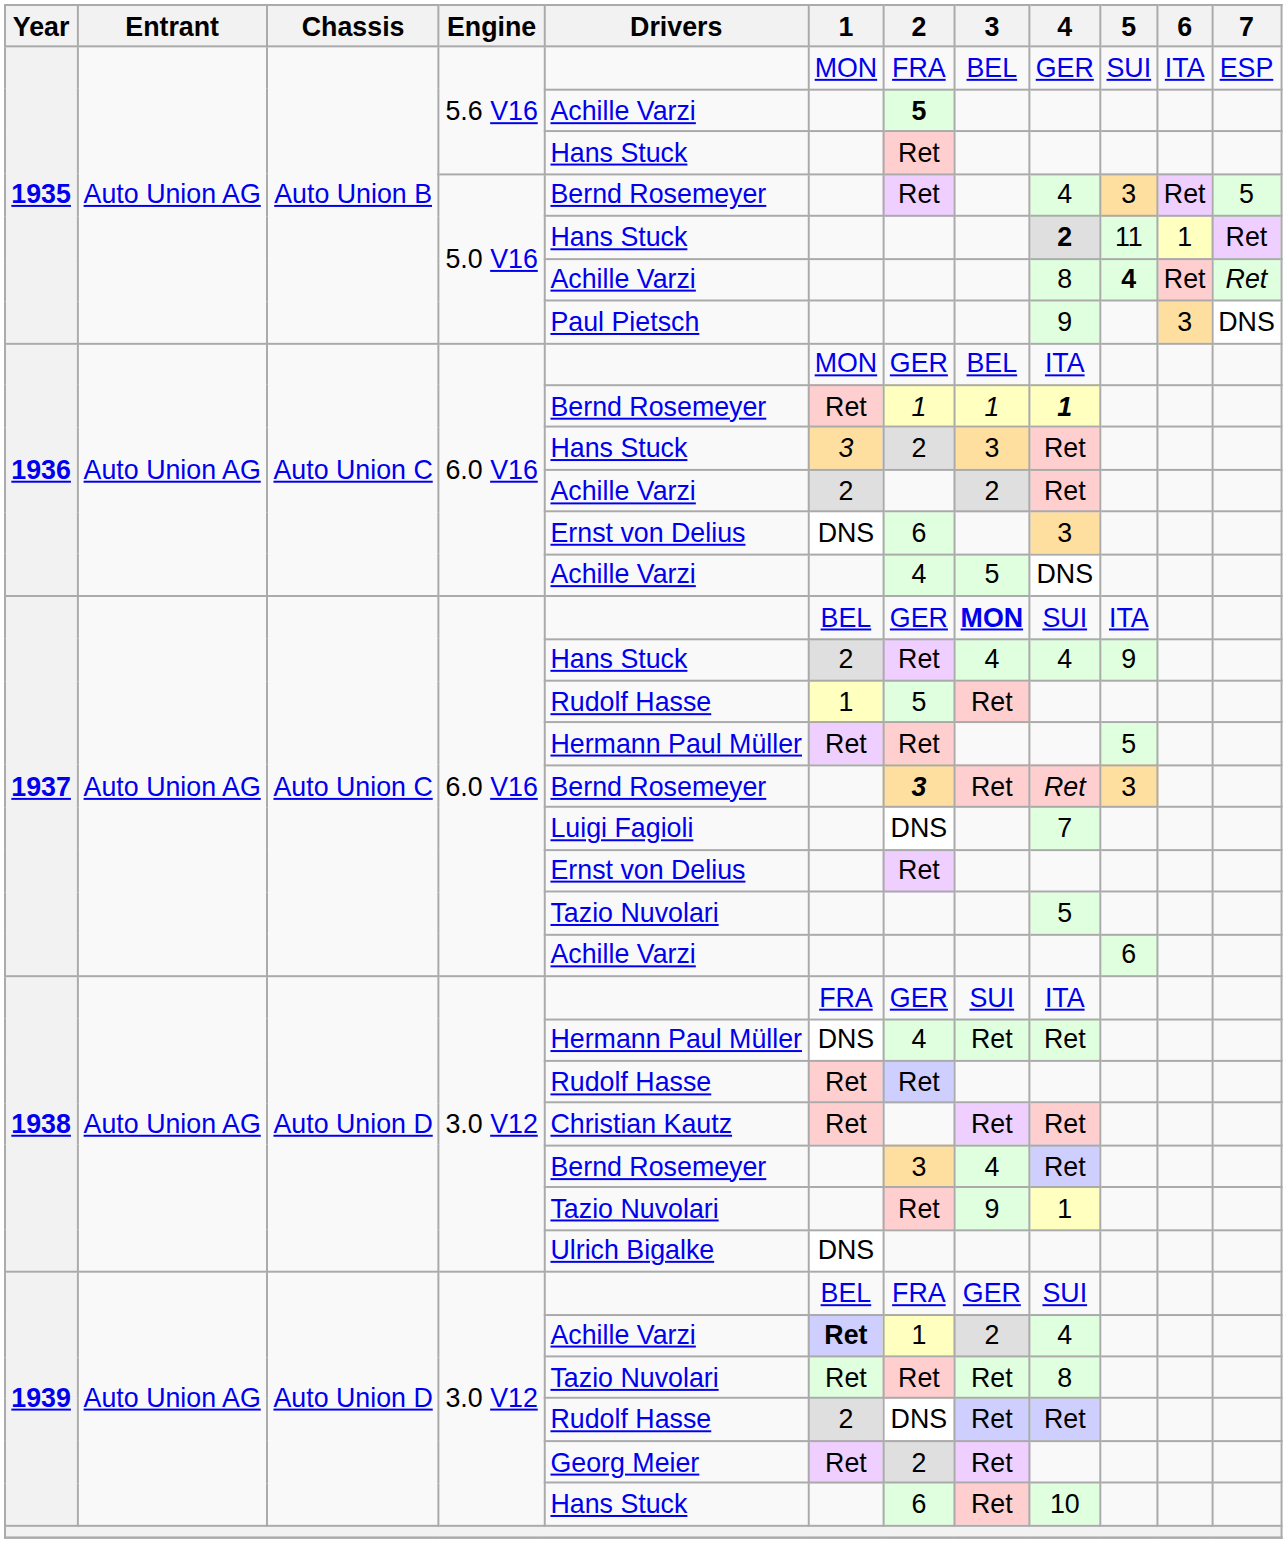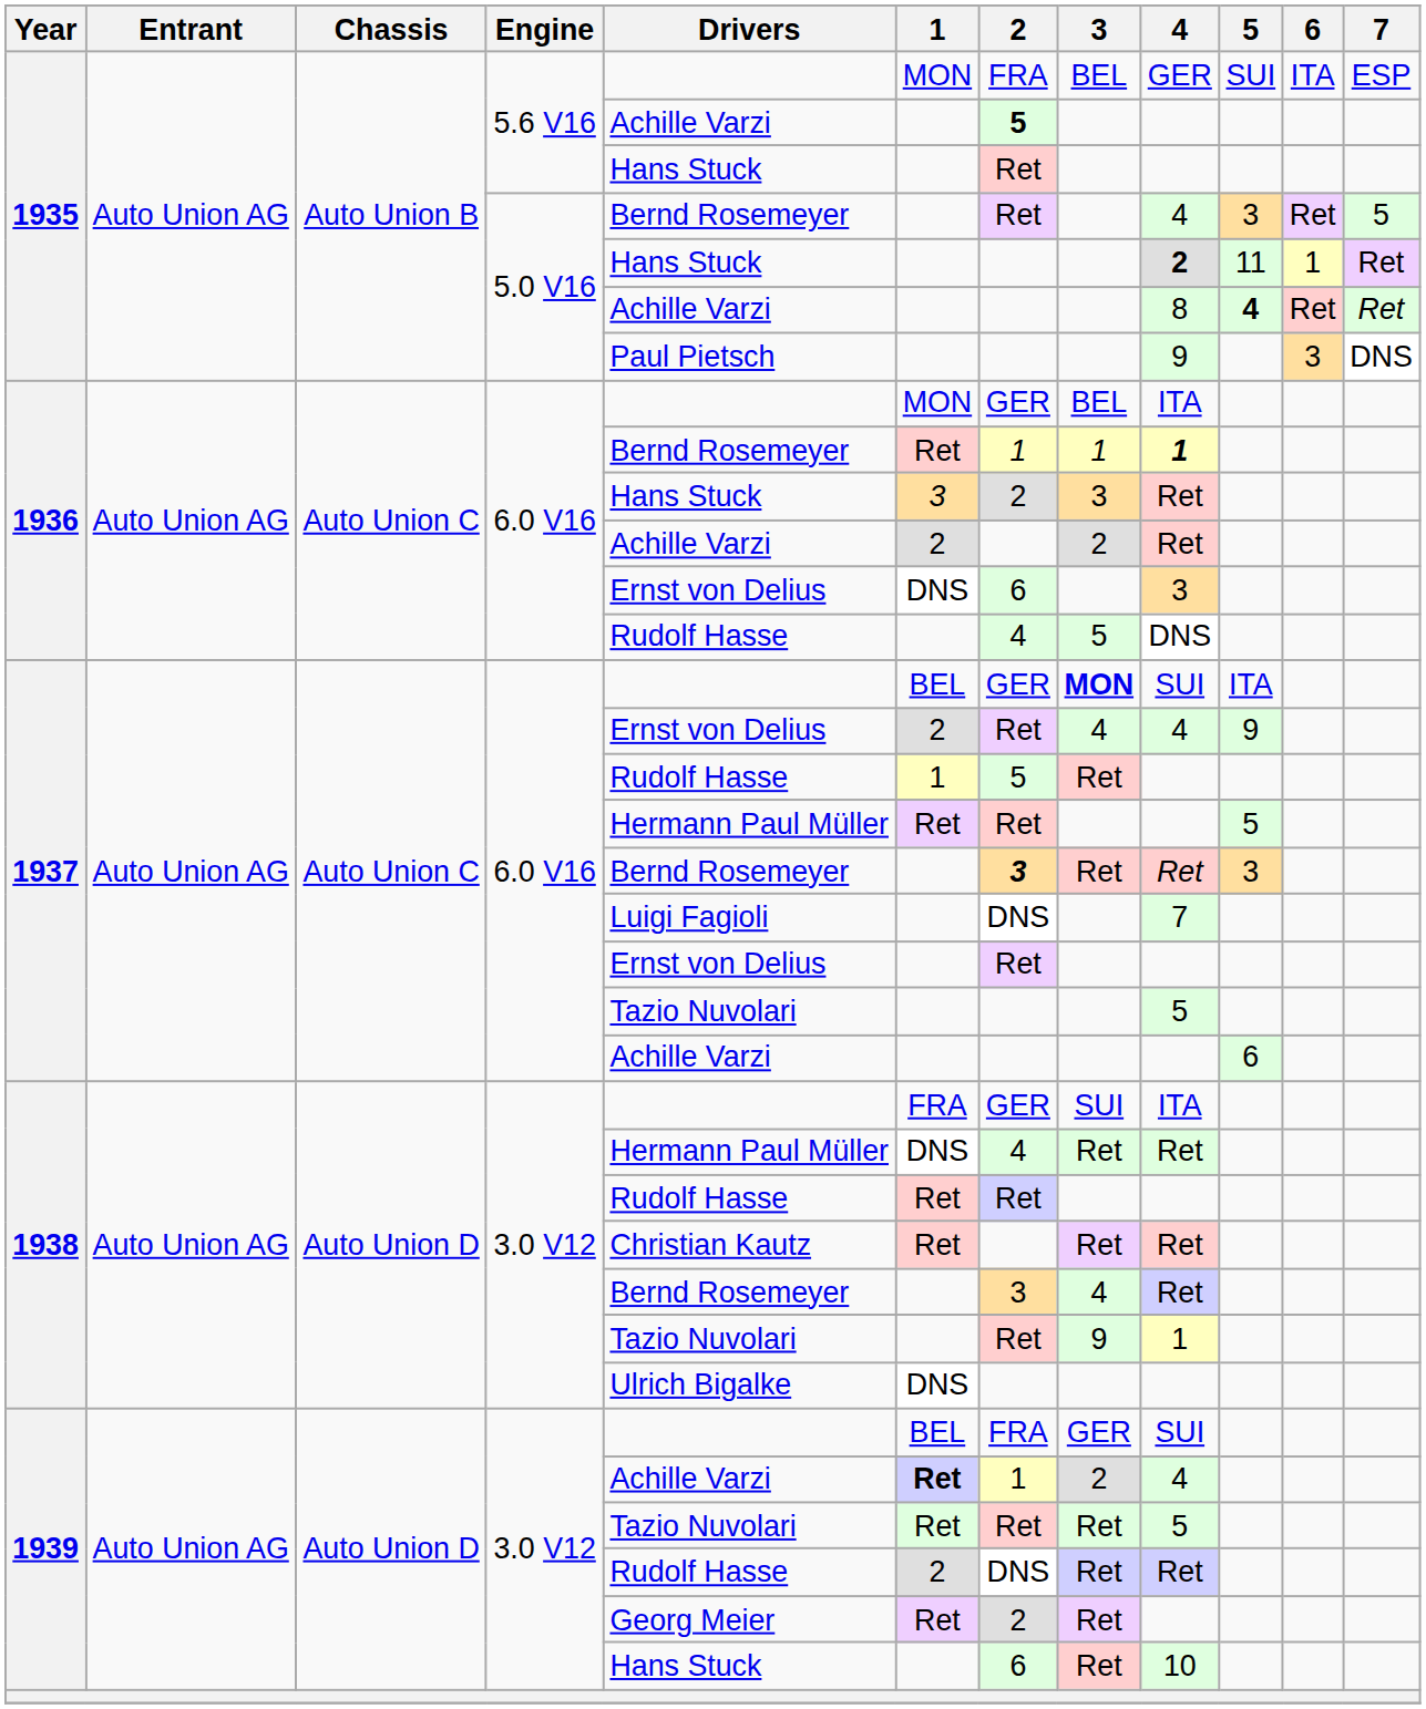row 14 | Drivers: Achille Varzi -> Rudolf Hasse
row 16 | Drivers: Hans Stuck -> Ernst von Delius
row 33 | 4: 8 -> 5
